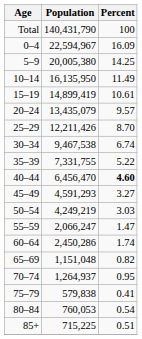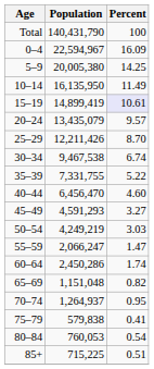15–19 | Percent: no background -> lavender background
40–44 | Percent: bold -> normal
